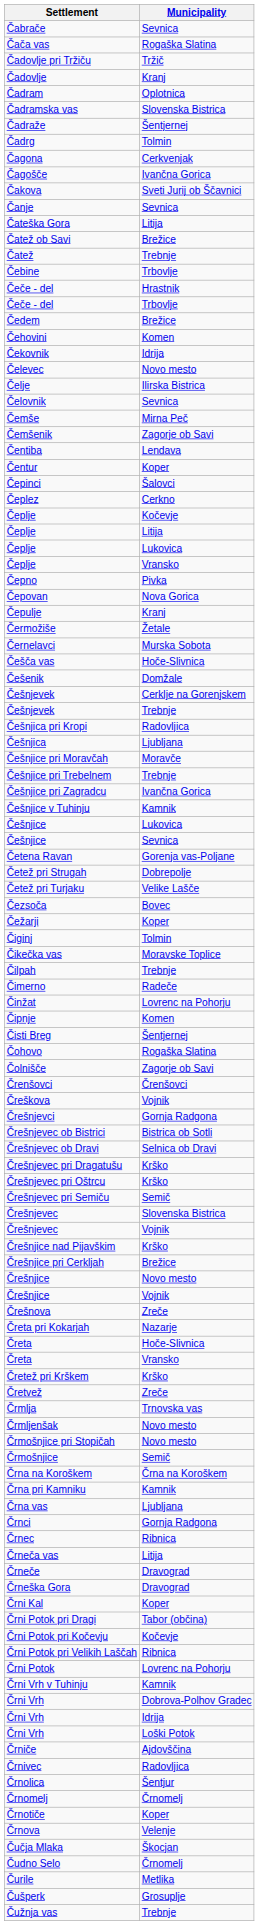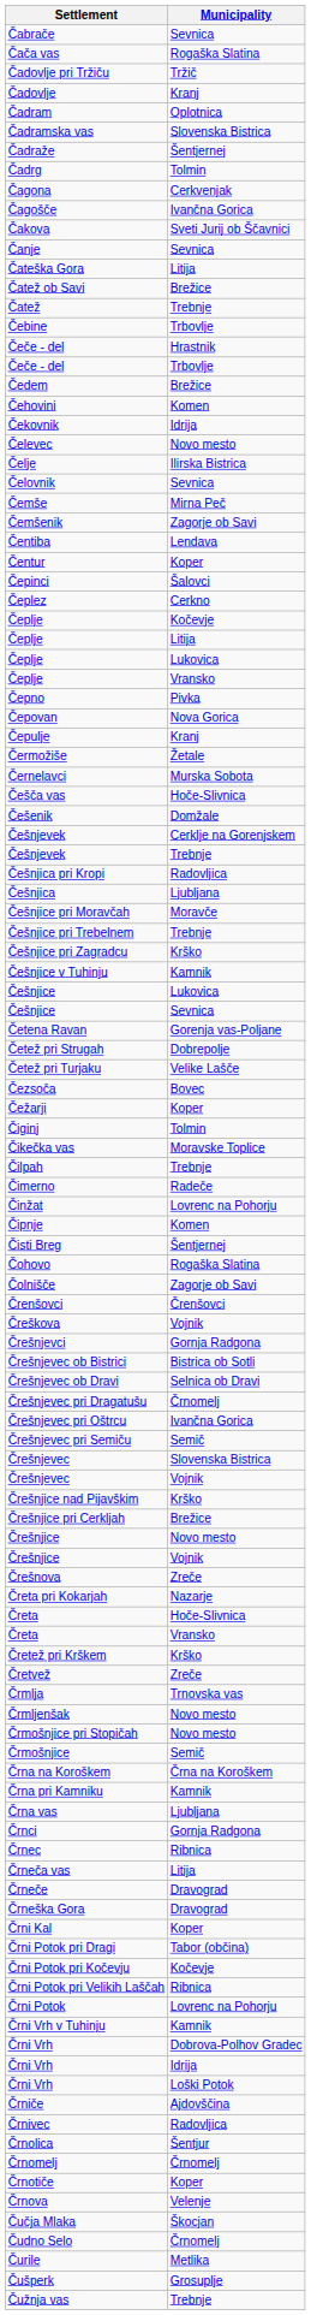row 49 | Municipality: Ivančna Gorica -> Krško
row 72 | Municipality: Krško -> Črnomelj
row 73 | Municipality: Krško -> Ivančna Gorica
